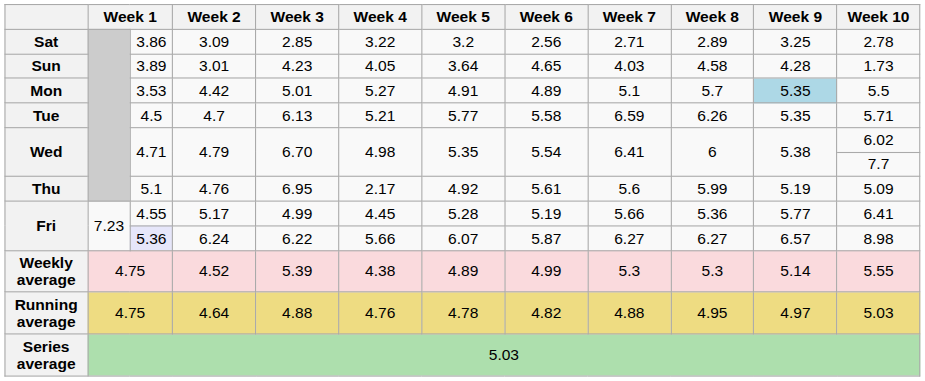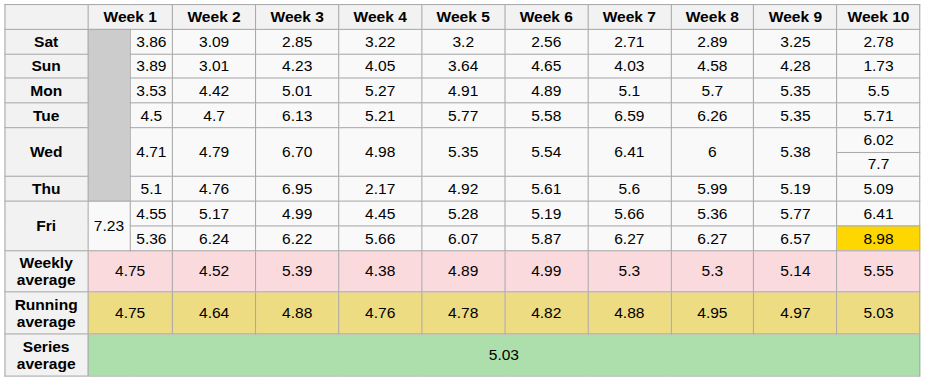4.42 | Week 9: lightblue background -> no background
6.24 | column 3: lavender background -> no background
6.24 | Week 10: no background -> gold background
